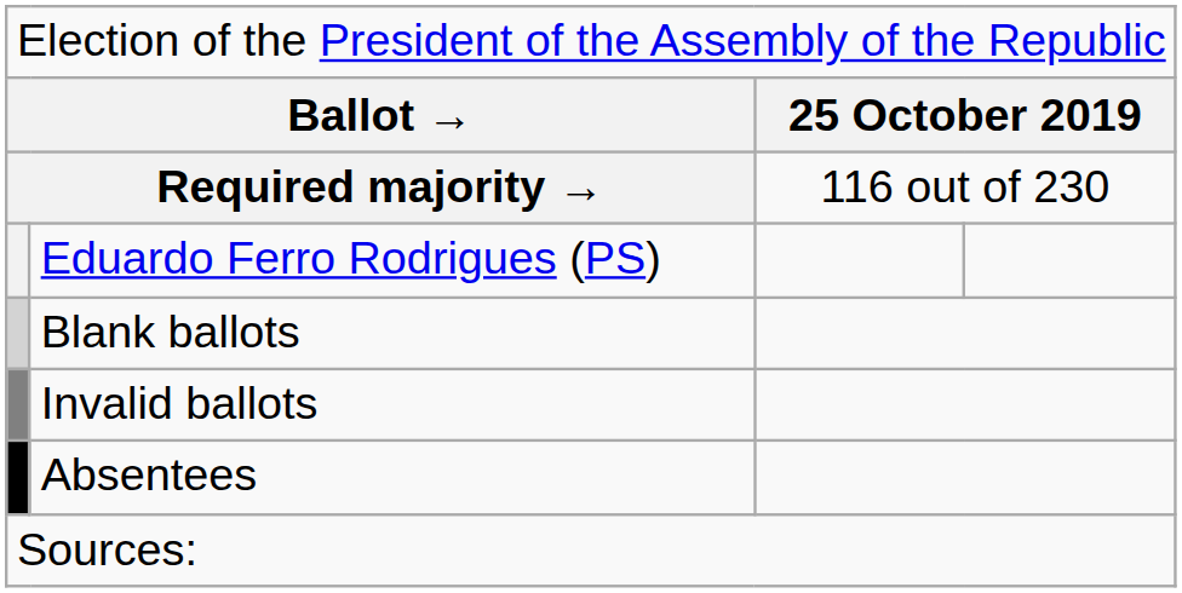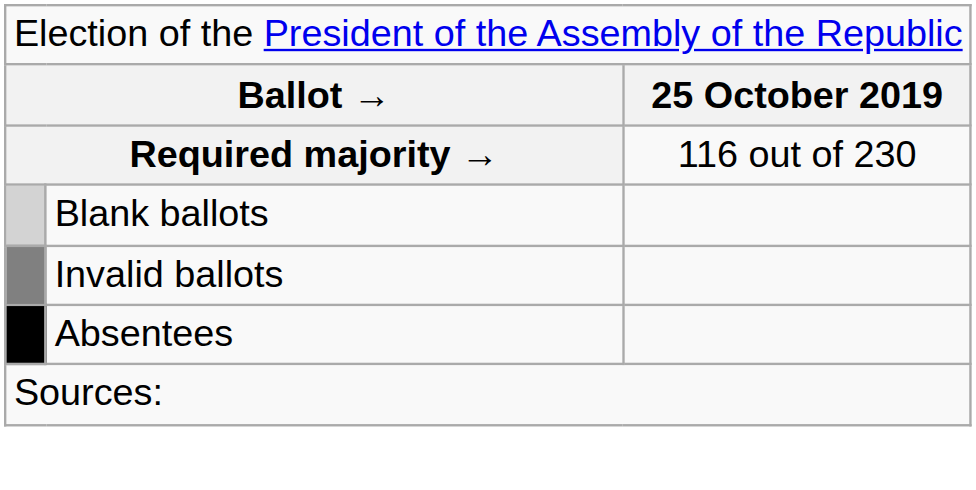- row: Eduardo Ferro Rodrigues (PS)
